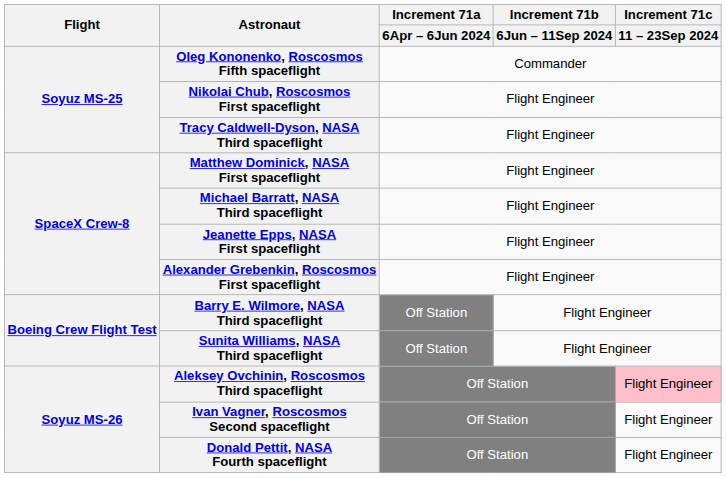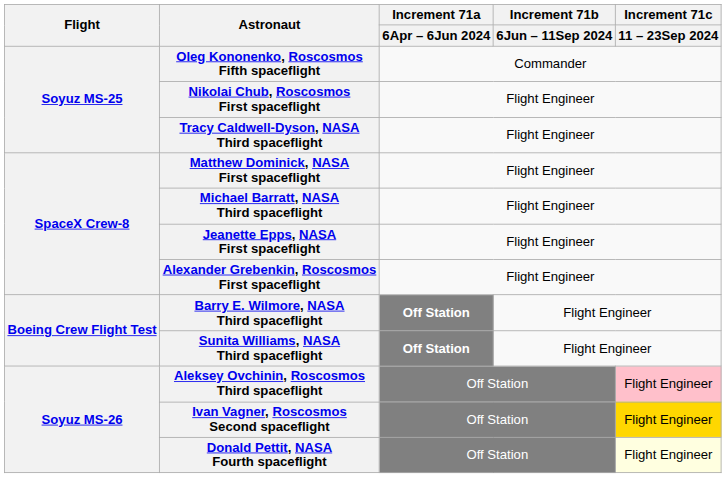Barry E. Wilmore, NASA Third spaceflight | Increment 71a / 6Apr – 6Jun 2024: normal -> bold
Sunita Williams, NASA Third spaceflight | Increment 71a / 6Apr – 6Jun 2024: normal -> bold
Ivan Vagner, Roscosmos Second spaceflight | Increment 71c / 11 – 23Sep 2024: no background -> gold background
Donald Pettit, NASA Fourth spaceflight | Increment 71c / 11 – 23Sep 2024: no background -> lightyellow background
